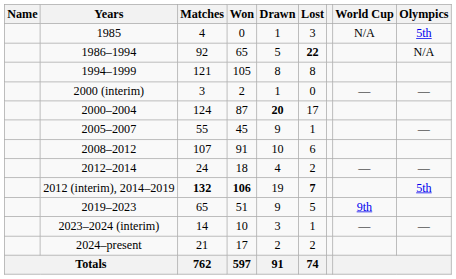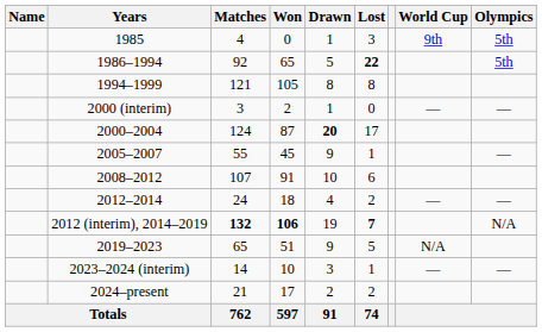1985 | World Cup: N/A -> 9th
1986–1994 | Olympics: N/A -> 5th
2012 (interim), 2014–2019 | Olympics: 5th -> N/A
2019–2023 | World Cup: 9th -> N/A
